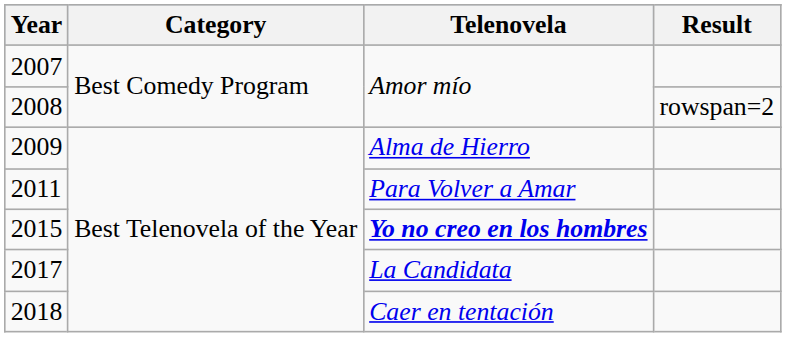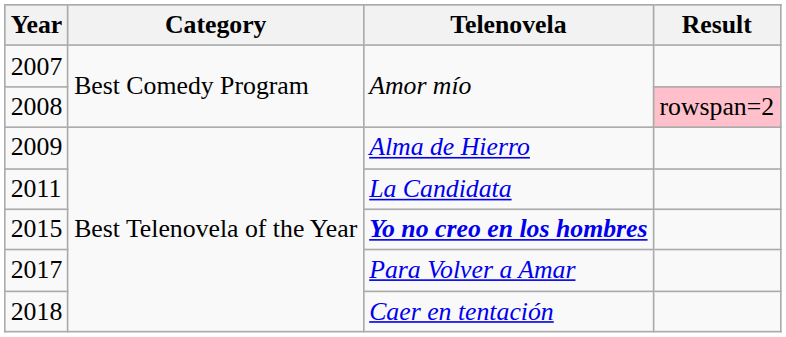2008 | Result: no background -> pink background
2011 | Telenovela: Para Volver a Amar -> La Candidata
2017 | Telenovela: La Candidata -> Para Volver a Amar
